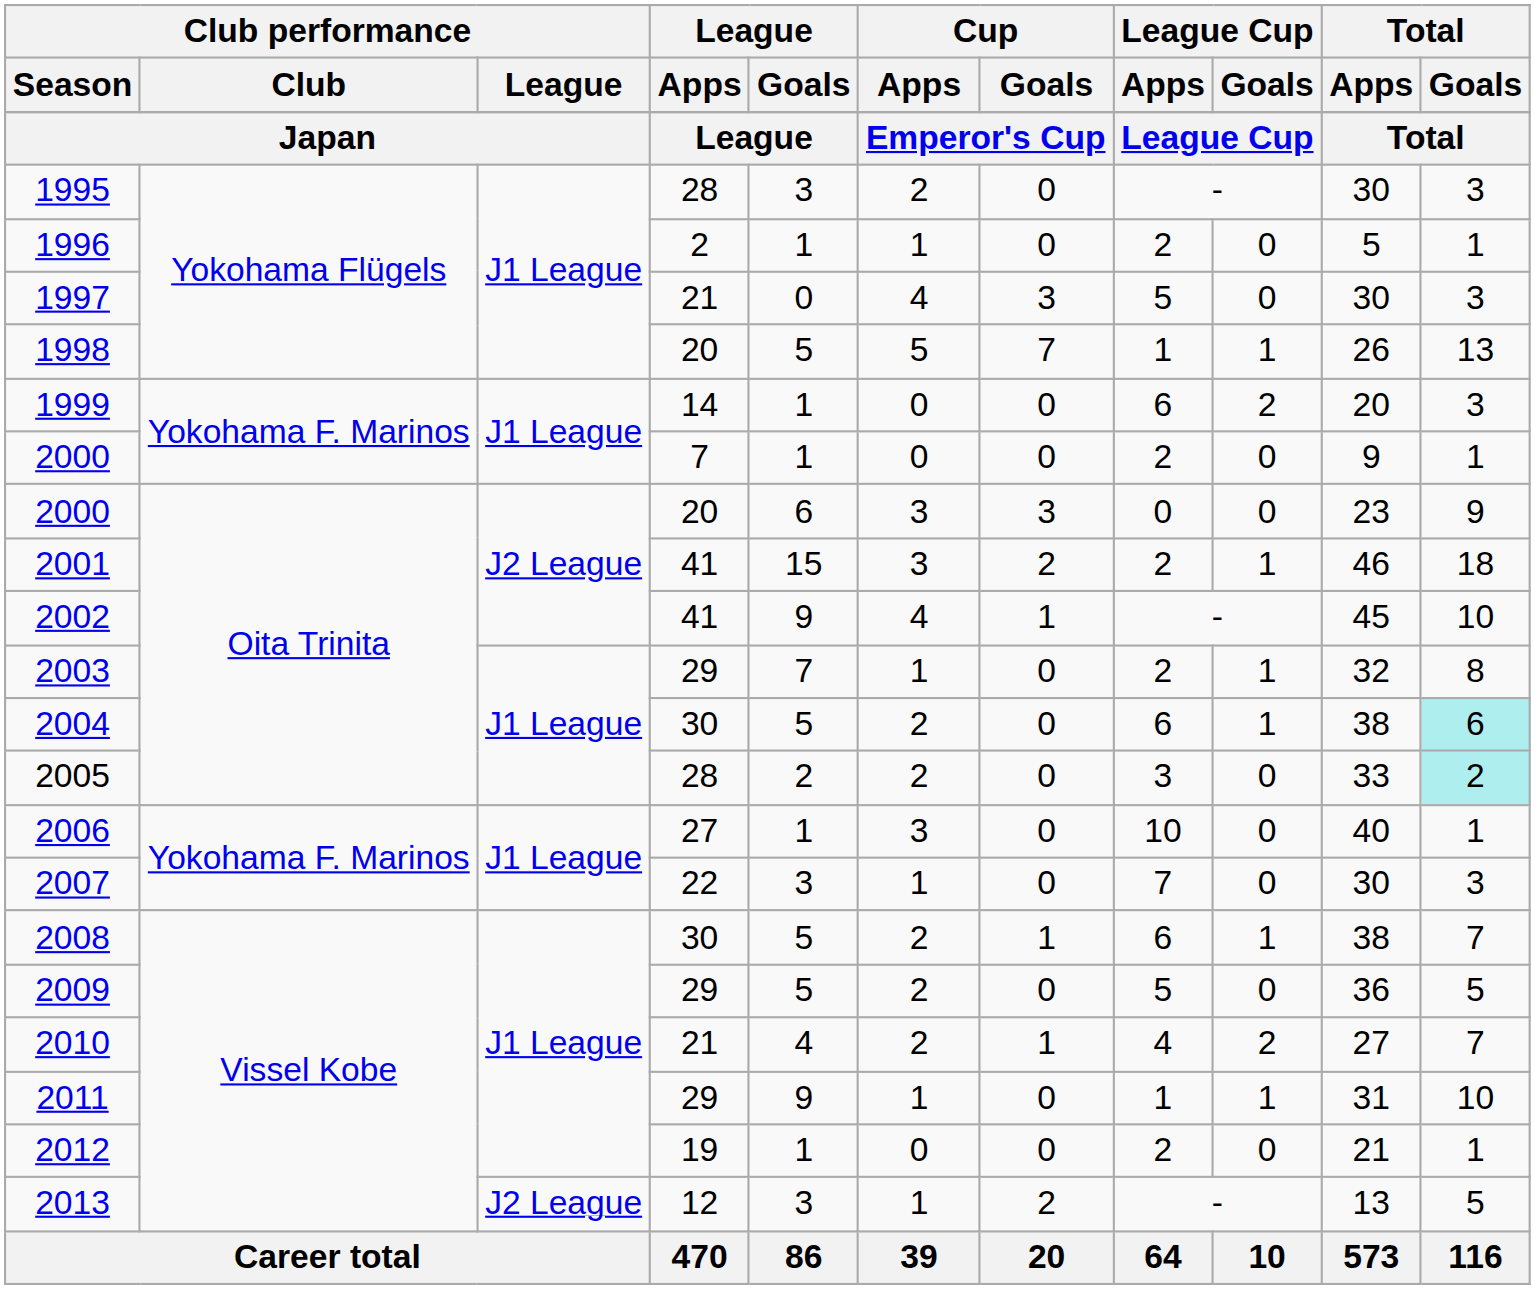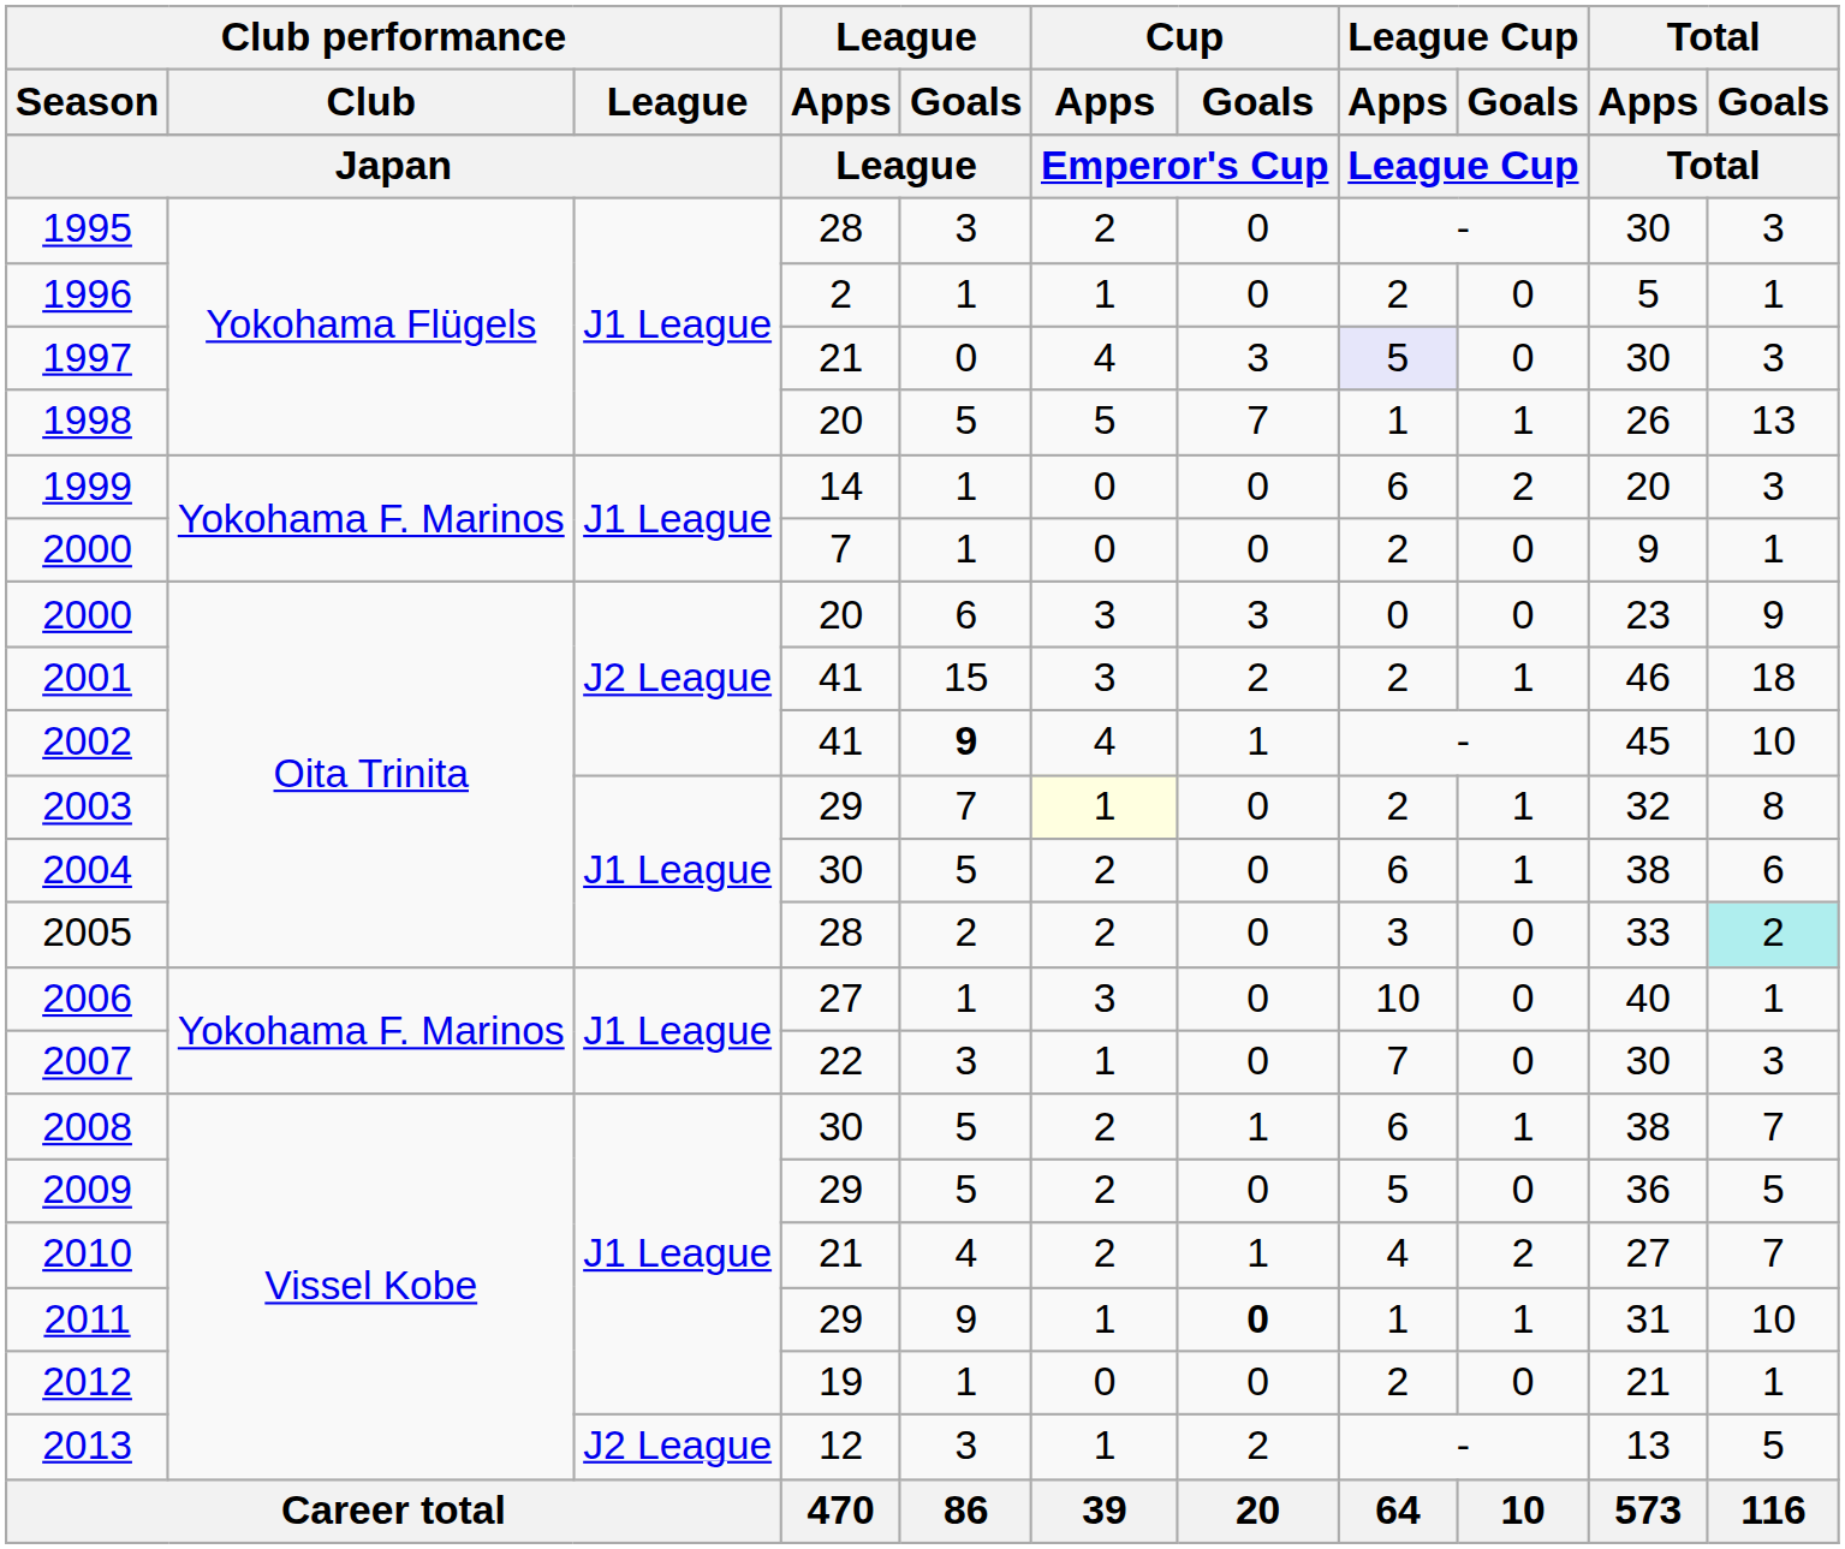1997 | League Cup / Apps: no background -> lavender background
2002 | League / Goals: normal -> bold
2003 | Cup / Apps: no background -> lightyellow background
2004 | Total / Goals: paleturquoise background -> no background
2011 | Cup / Goals: normal -> bold
